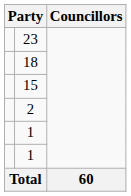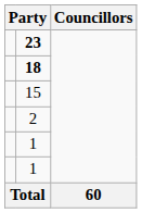23 | column 2: normal -> bold
18 | column 2: normal -> bold
